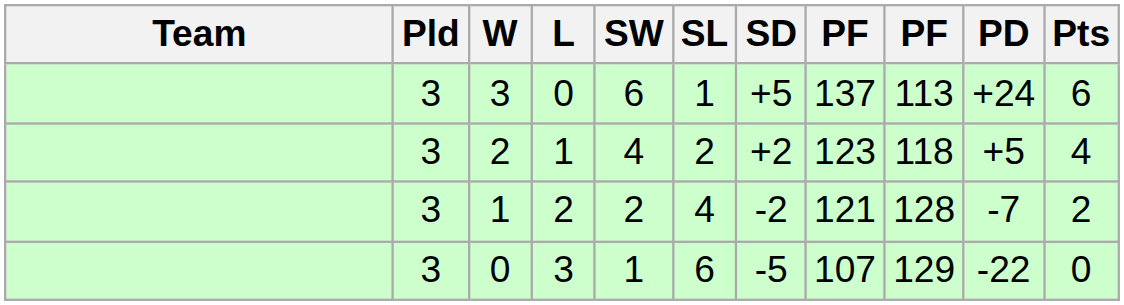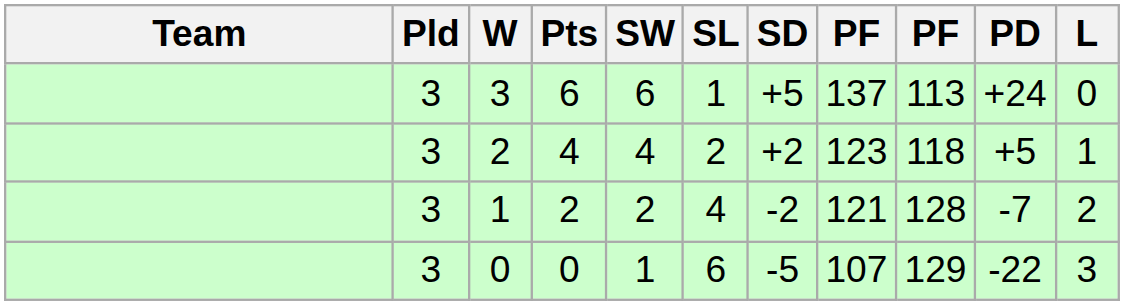columns swapped: L <-> Pts
